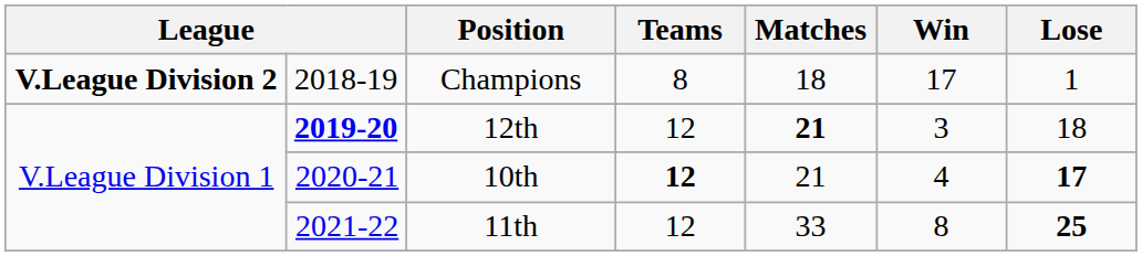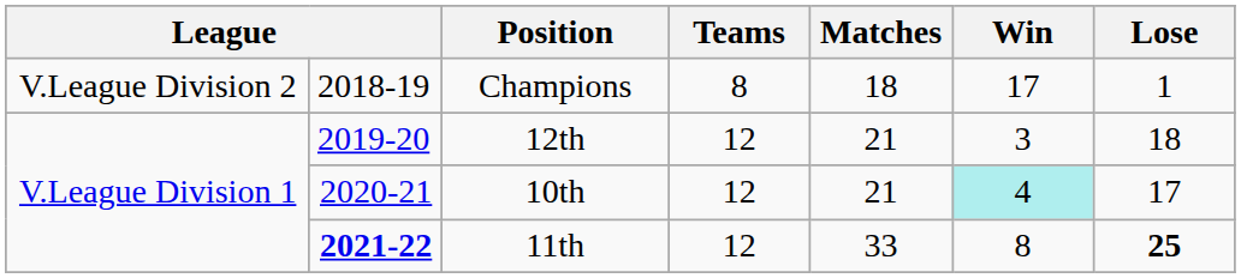Champions | column 1: bold -> normal
12th | column 2: bold -> normal
12th | Matches: bold -> normal
10th | Teams: bold -> normal
10th | Win: no background -> paleturquoise background
10th | Lose: bold -> normal
11th | column 2: normal -> bold
